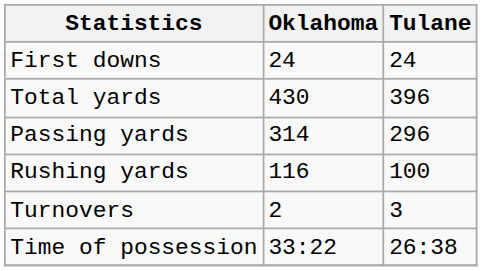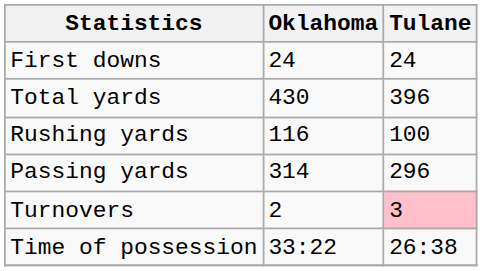rows swapped: Rushing yards <-> Passing yards
Turnovers | Tulane: no background -> pink background
